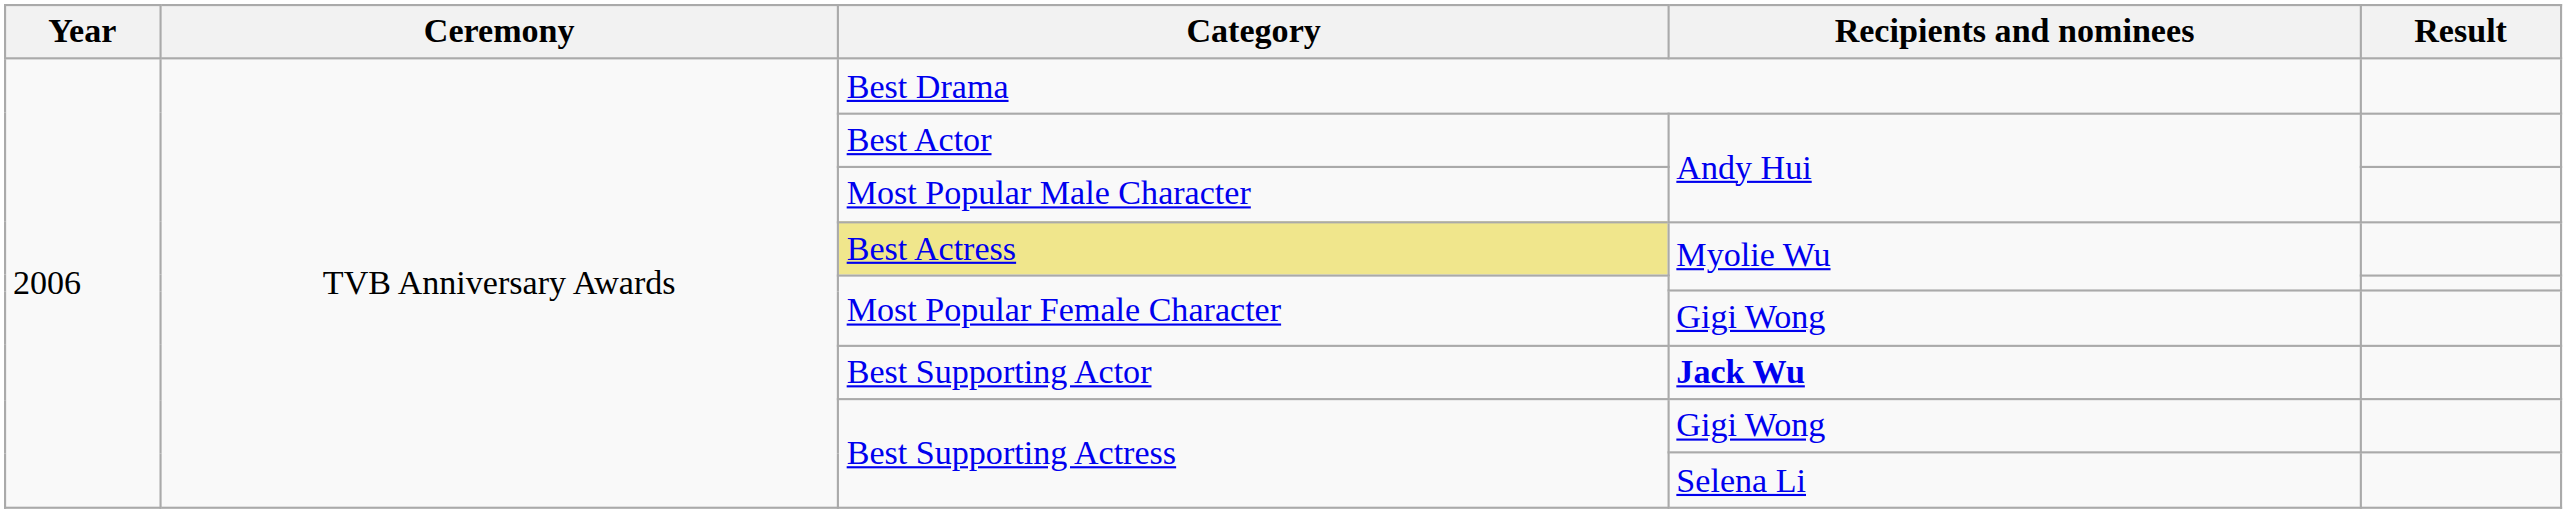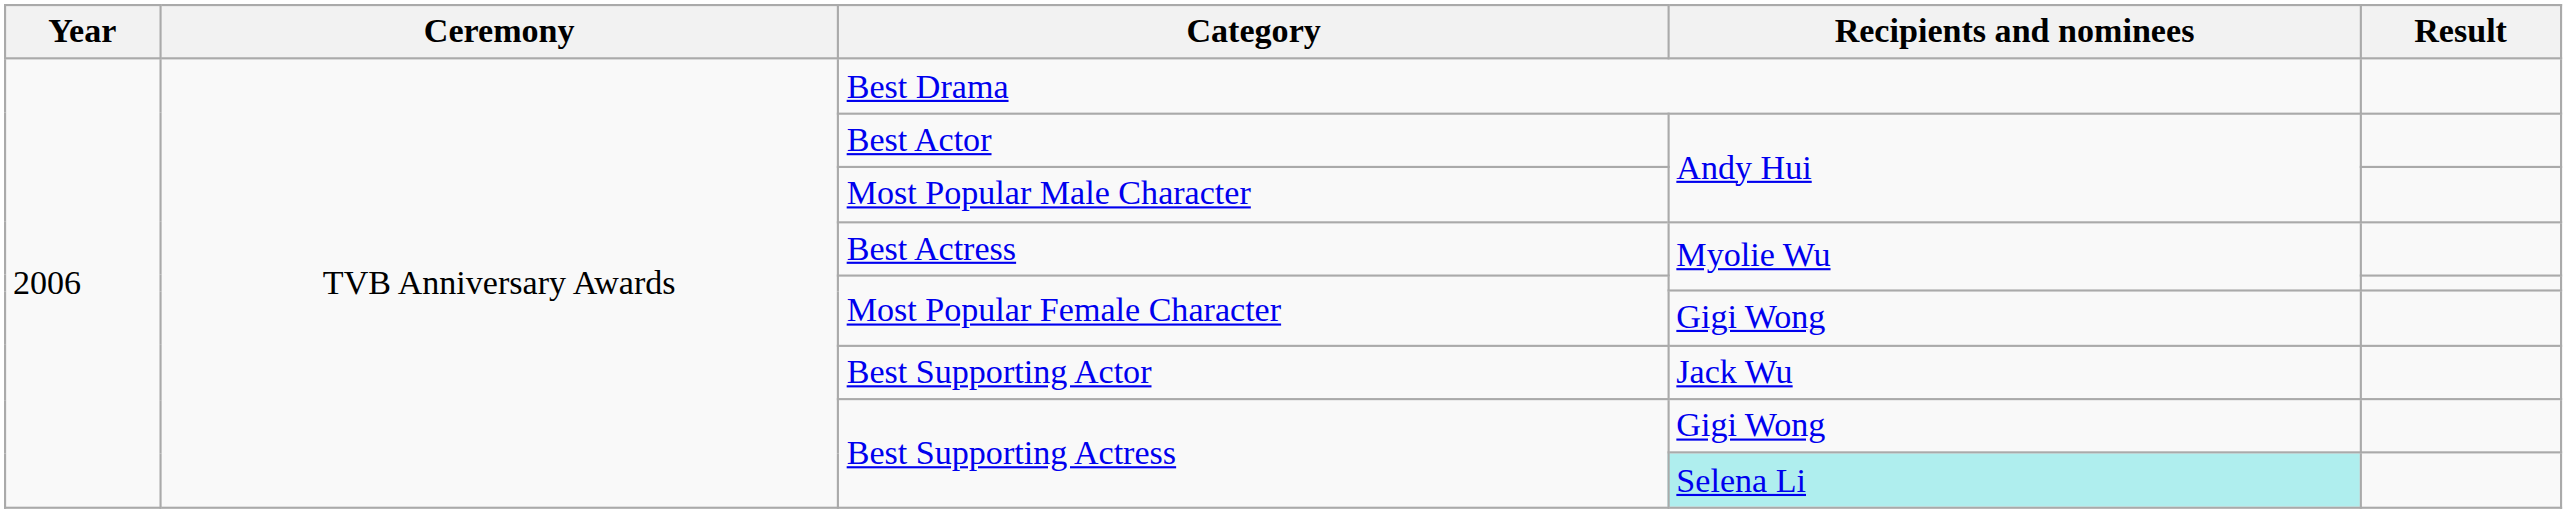Best Actress | Category: khaki background -> no background
Best Supporting Actor | Recipients and nominees: bold -> normal
Best Supporting Actress / Selena Li | Recipients and nominees: no background -> paleturquoise background
